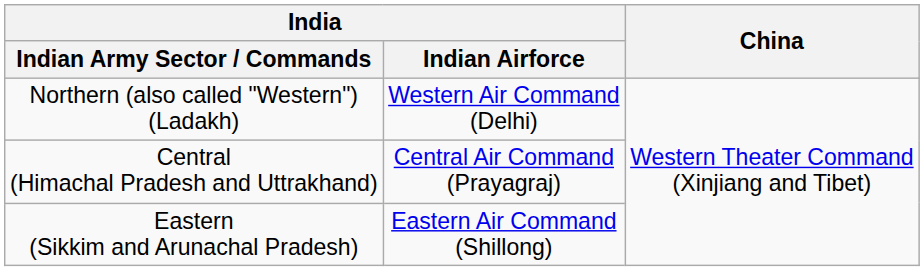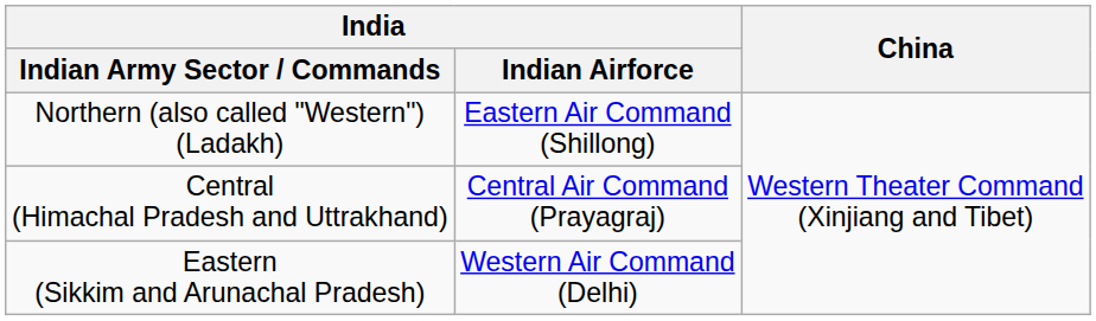Northern (also called "Western") (Ladakh) | India / Indian Airforce: Western Air Command (Delhi) -> Eastern Air Command (Shillong)
Eastern (Sikkim and Arunachal Pradesh) | India / Indian Airforce: Eastern Air Command (Shillong) -> Western Air Command (Delhi)
